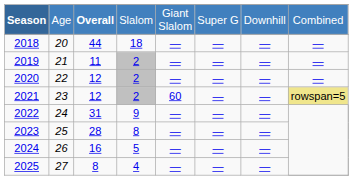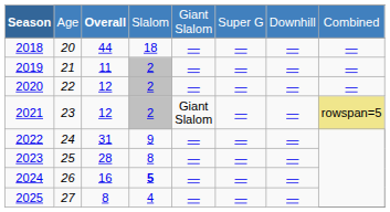2021 | column 5: 60 -> Giant Slalom
2024 | column 4: normal -> bold
